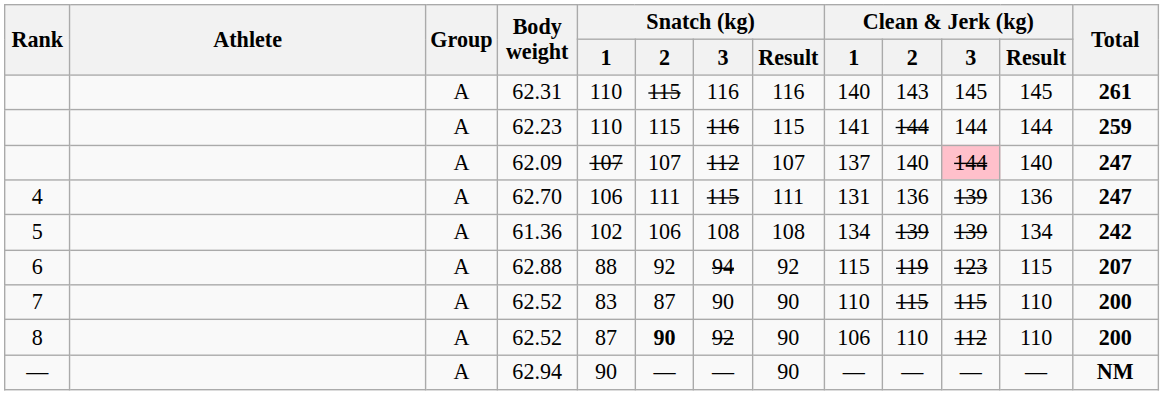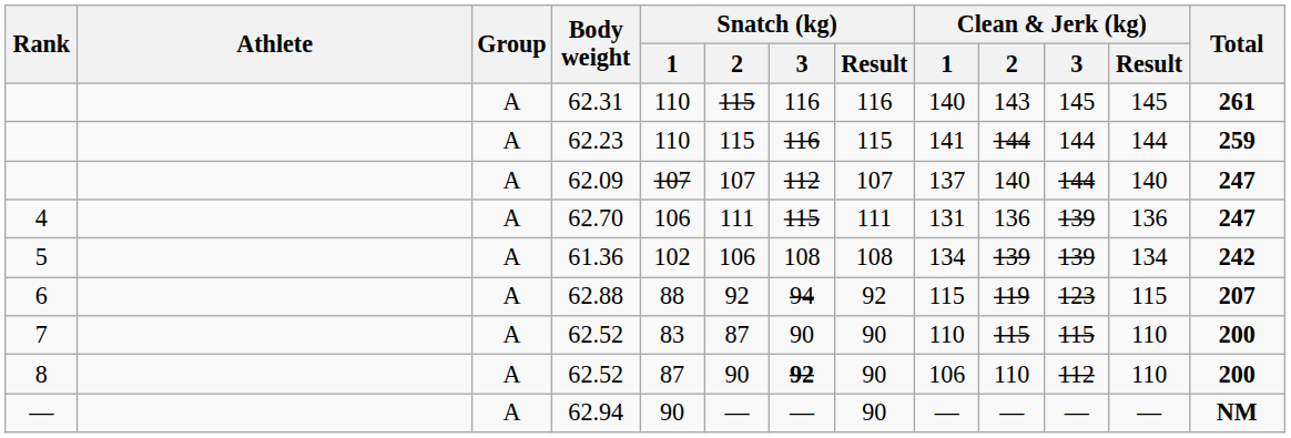62.09 | Clean & Jerk (kg) / 3: pink background -> no background
8 / 62.52 | Snatch (kg) / 2: bold -> normal
8 / 62.52 | Snatch (kg) / 3: normal -> bold
